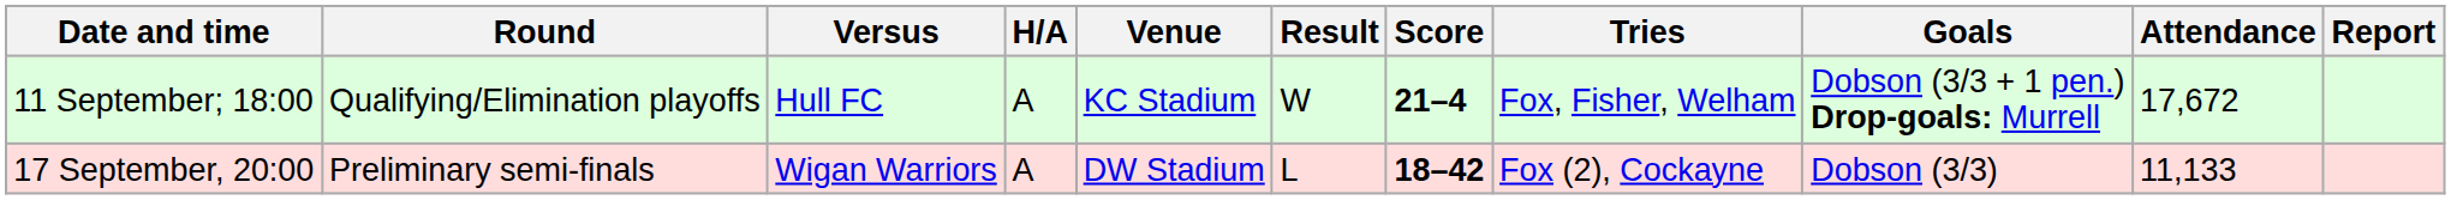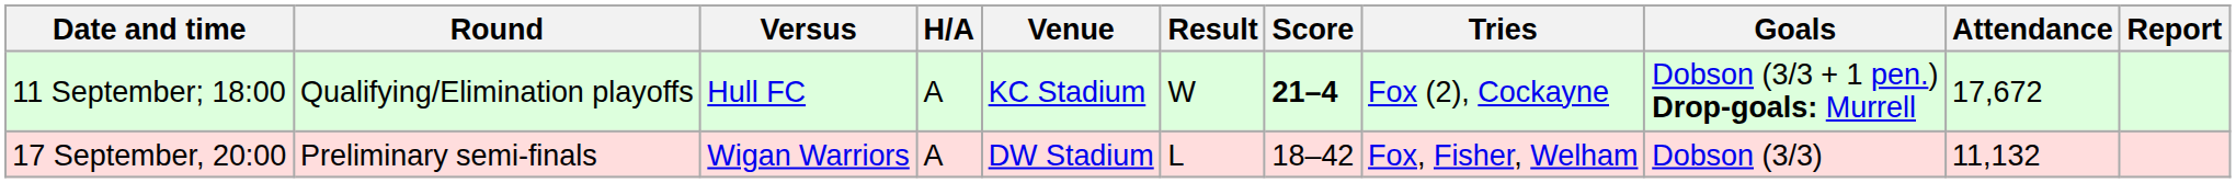11 September; 18:00 | Tries: Fox, Fisher, Welham -> Fox (2), Cockayne
17 September, 20:00 | Score: bold -> normal
17 September, 20:00 | Tries: Fox (2), Cockayne -> Fox, Fisher, Welham
17 September, 20:00 | Attendance: 11,133 -> 11,132
